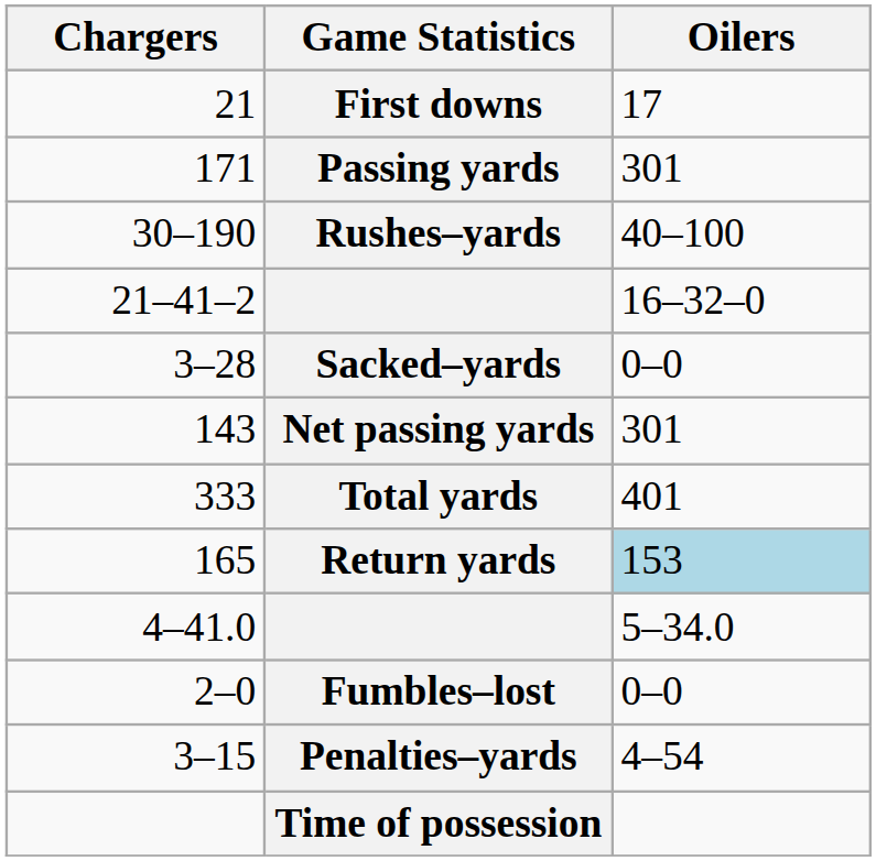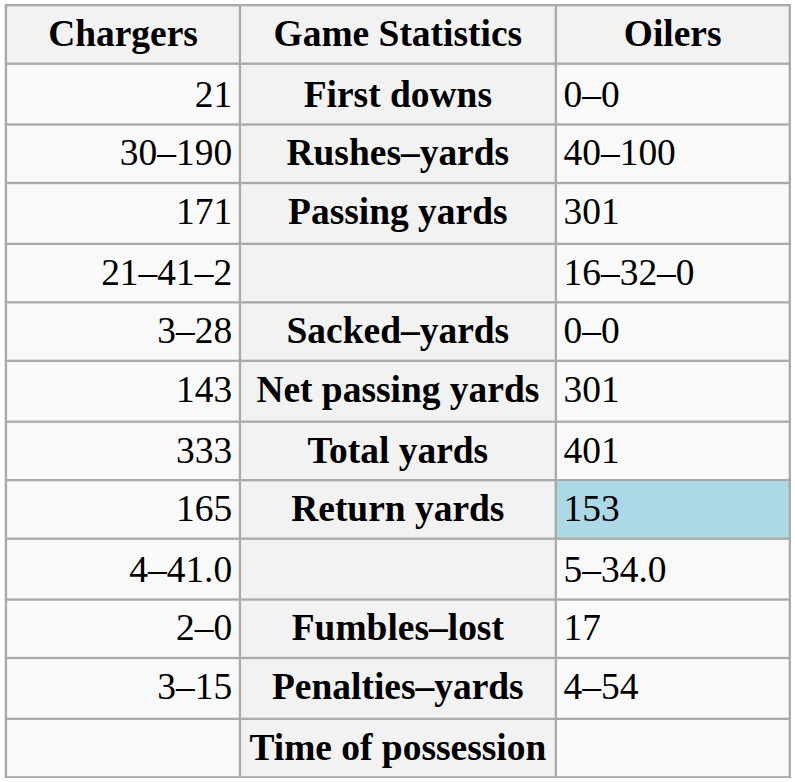First downs | Oilers: 17 -> 0–0
rows swapped: Rushes–yards <-> Passing yards
Fumbles–lost | Oilers: 0–0 -> 17
